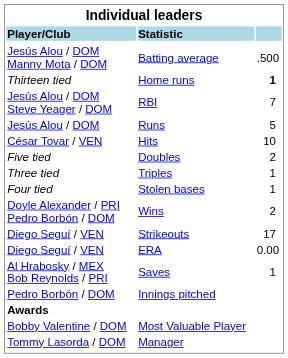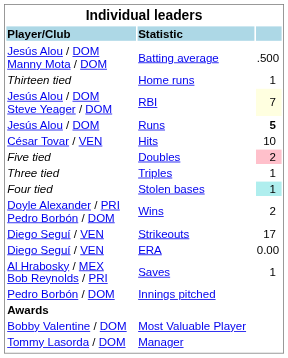Home runs | column 3: bold -> normal
RBI | column 3: no background -> lightyellow background
Runs | column 3: normal -> bold
Doubles | column 3: no background -> pink background
Stolen bases | column 3: no background -> paleturquoise background
